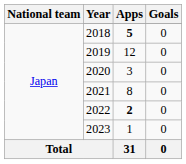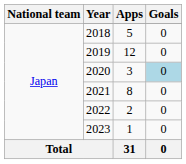2018 | Apps: bold -> normal
2020 | Goals: no background -> lightblue background
2022 | Apps: bold -> normal
